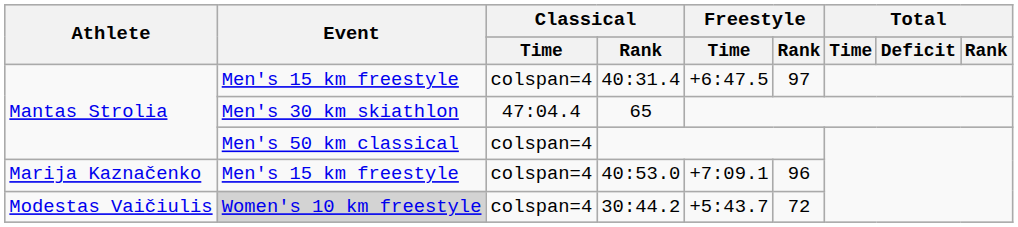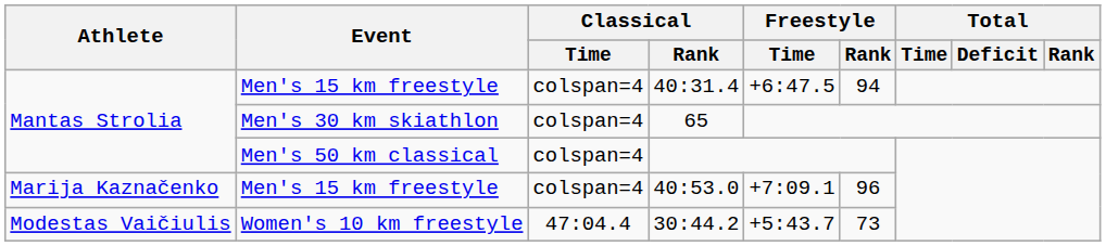40:31.4 | Freestyle / Rank: 97 -> 94
65 | Classical / Time: 47:04.4 -> colspan=4
30:44.2 | Event: lightgrey background -> no background
30:44.2 | Classical / Time: colspan=4 -> 47:04.4
30:44.2 | Freestyle / Rank: 72 -> 73
